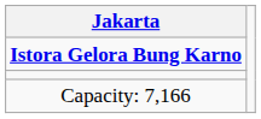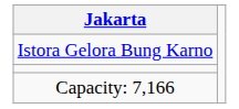Istora Gelora Bung Karno | Jakarta: bold -> normal
